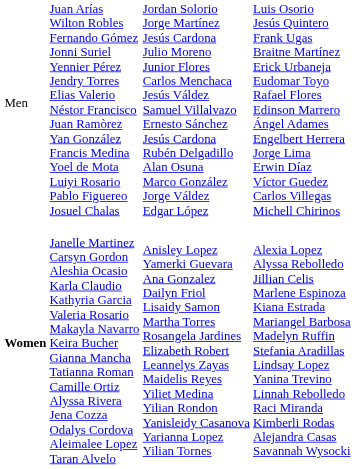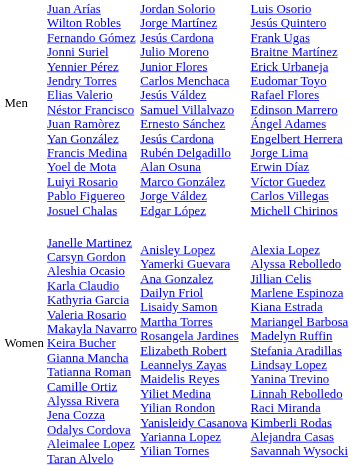Women | column 1: bold -> normal
